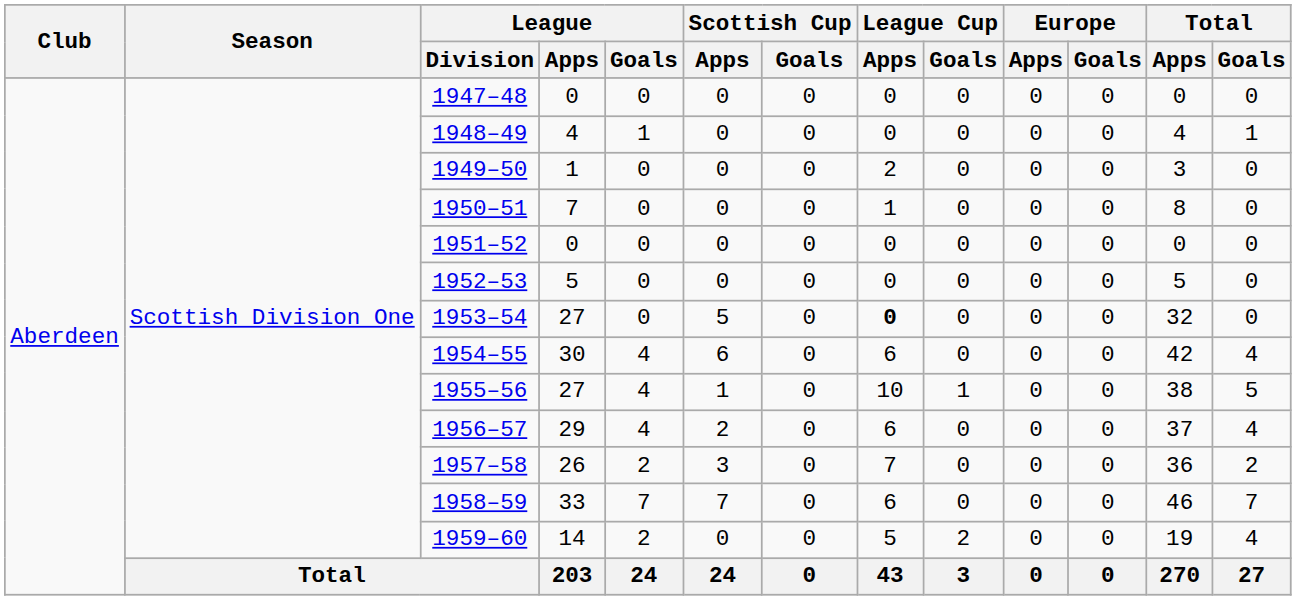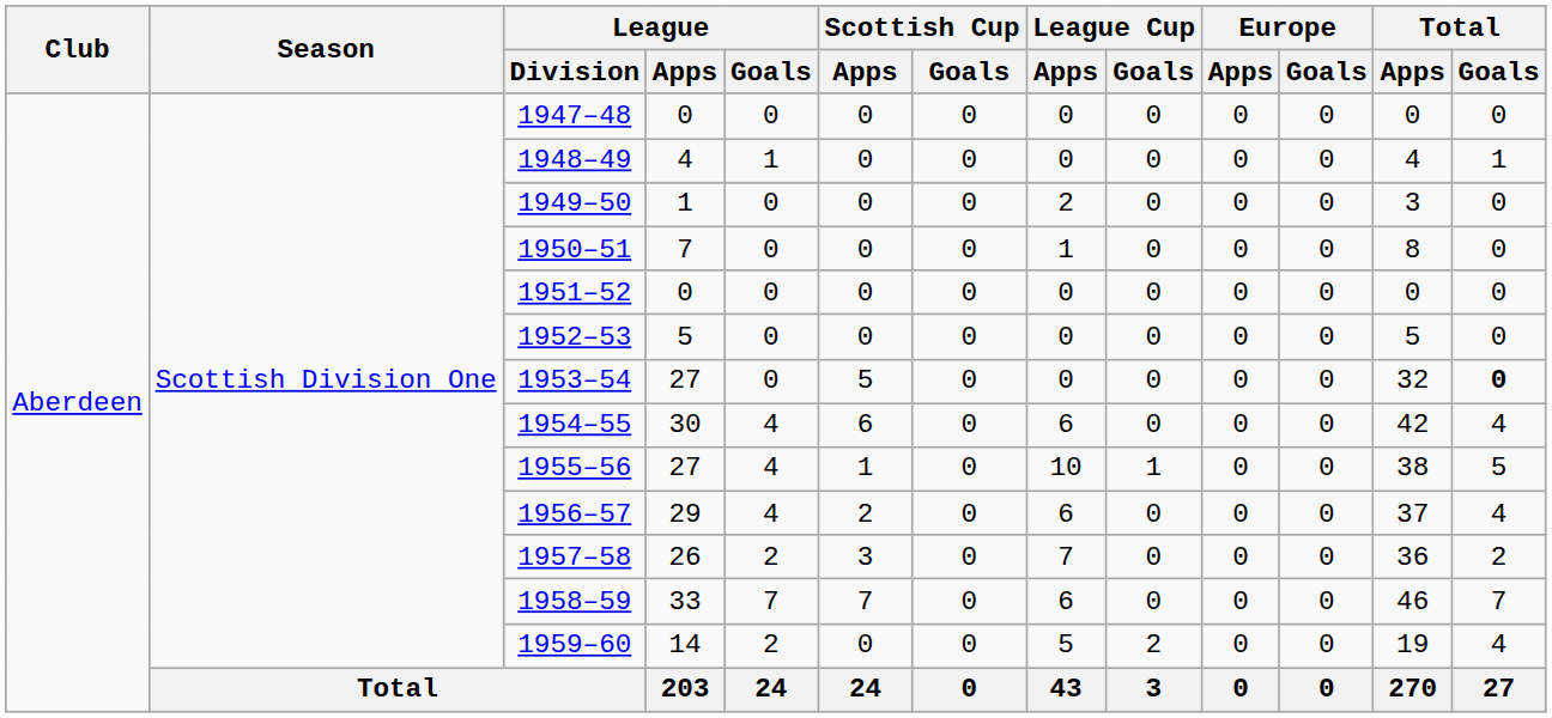1953–54 | League Cup / Apps: bold -> normal
1953–54 | Total / Goals: normal -> bold
